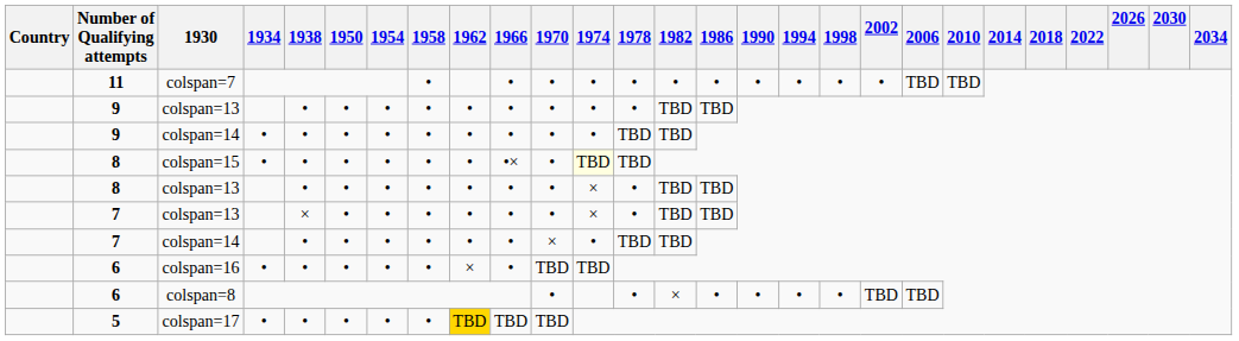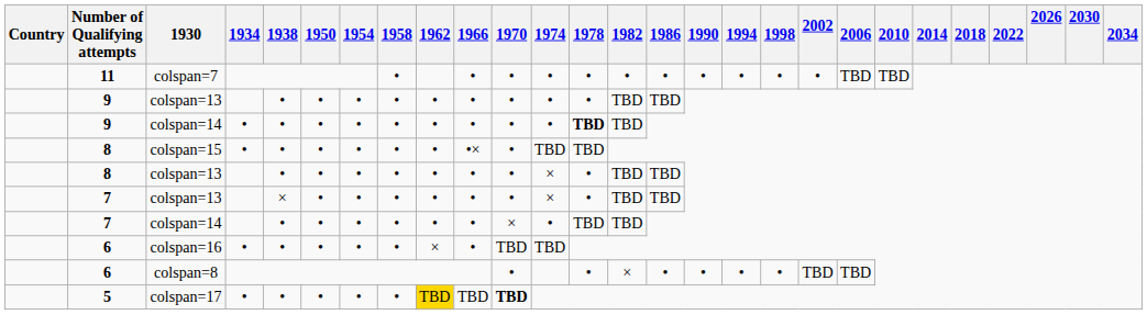9 / colspan=14 | 1978: normal -> bold
colspan=15 | 1974: lightyellow background -> no background
colspan=17 | 1970: normal -> bold
